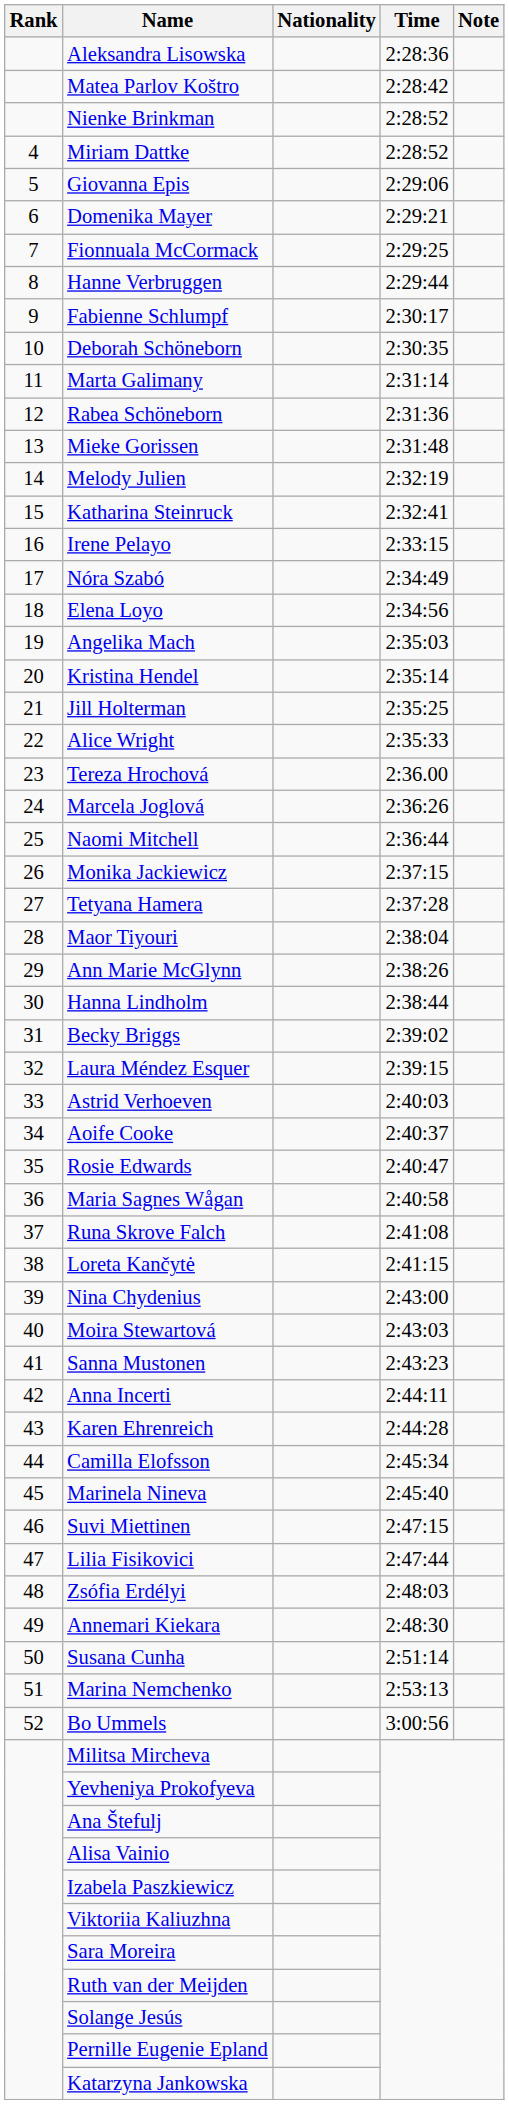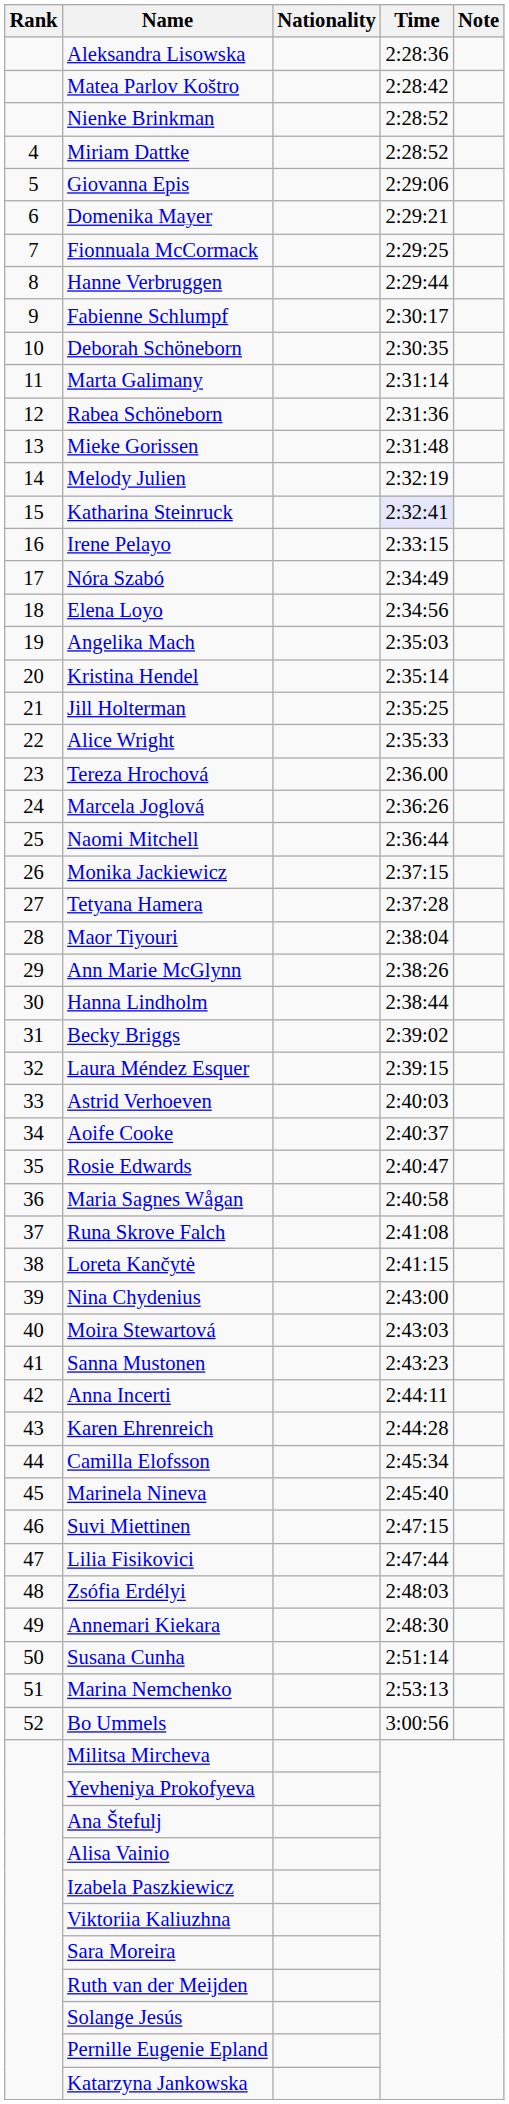Katharina Steinruck | Time: no background -> lavender background
